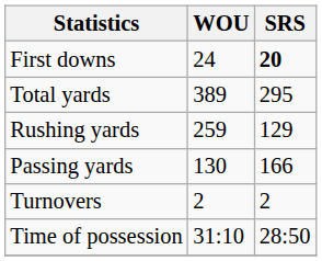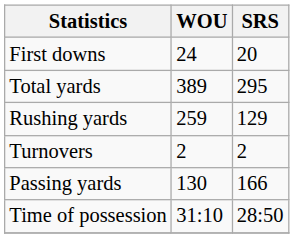First downs | SRS: bold -> normal
rows swapped: Passing yards <-> Turnovers
